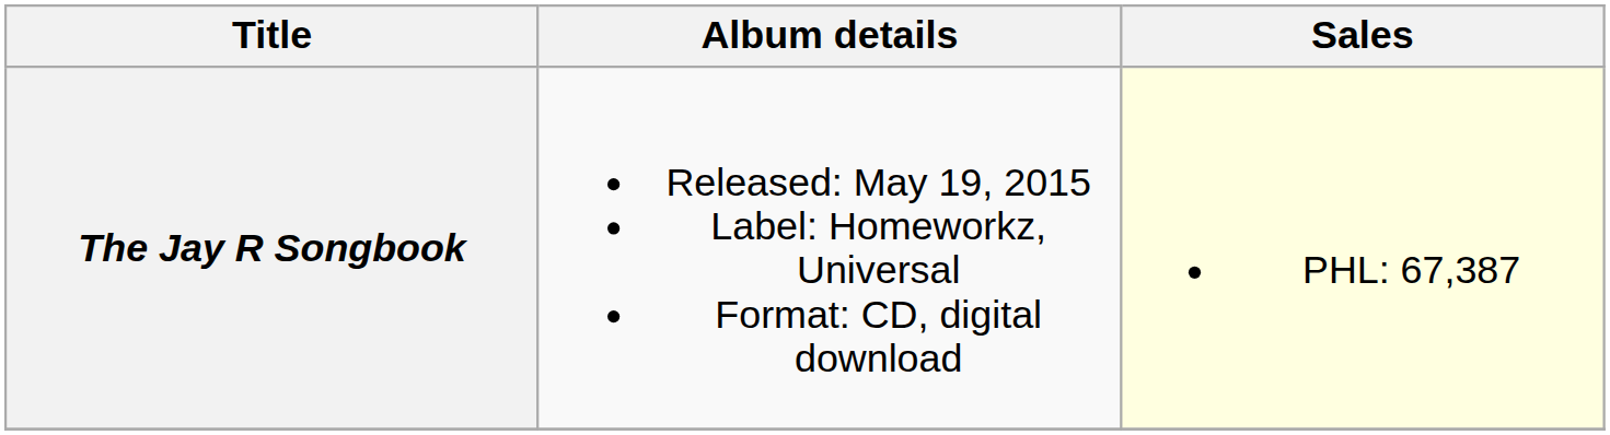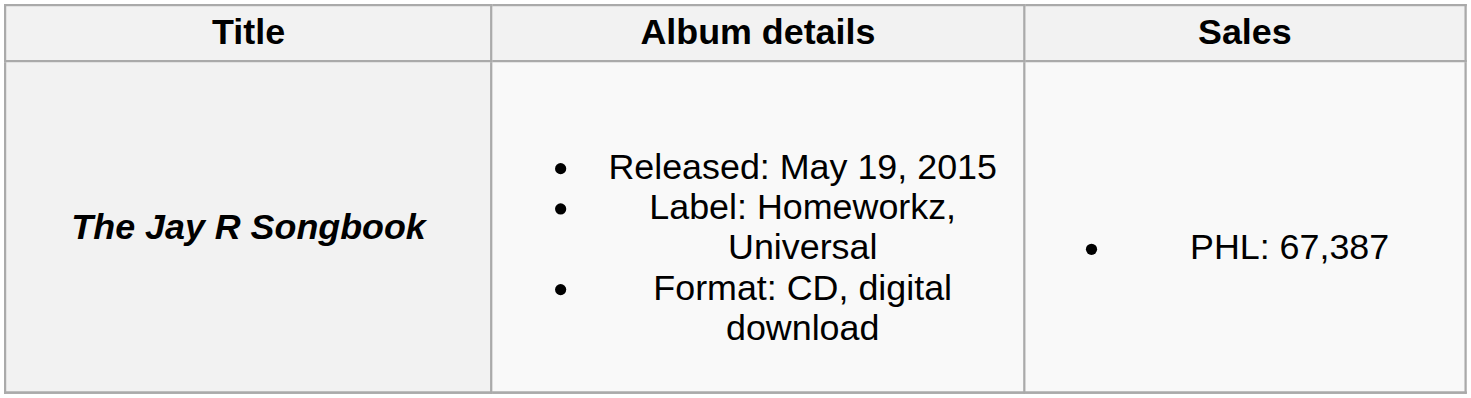The Jay R Songbook | Sales: lightyellow background -> no background
